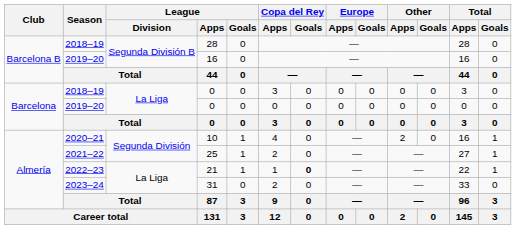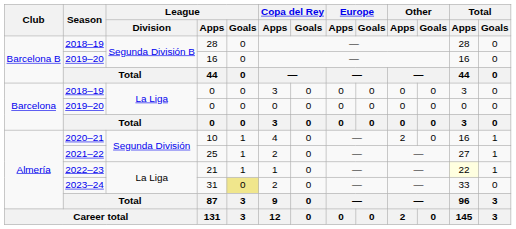21 | Copa del Rey / Goals: bold -> normal
21 | Total / Apps: no background -> lightyellow background
31 | League / Goals: no background -> khaki background
